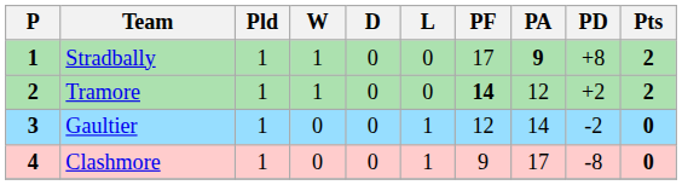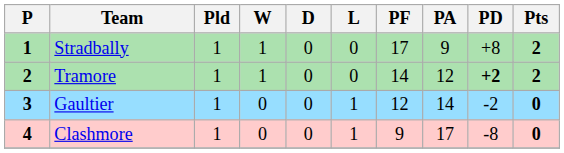Stradbally | PA: bold -> normal
Tramore | PF: bold -> normal
Tramore | PD: normal -> bold
